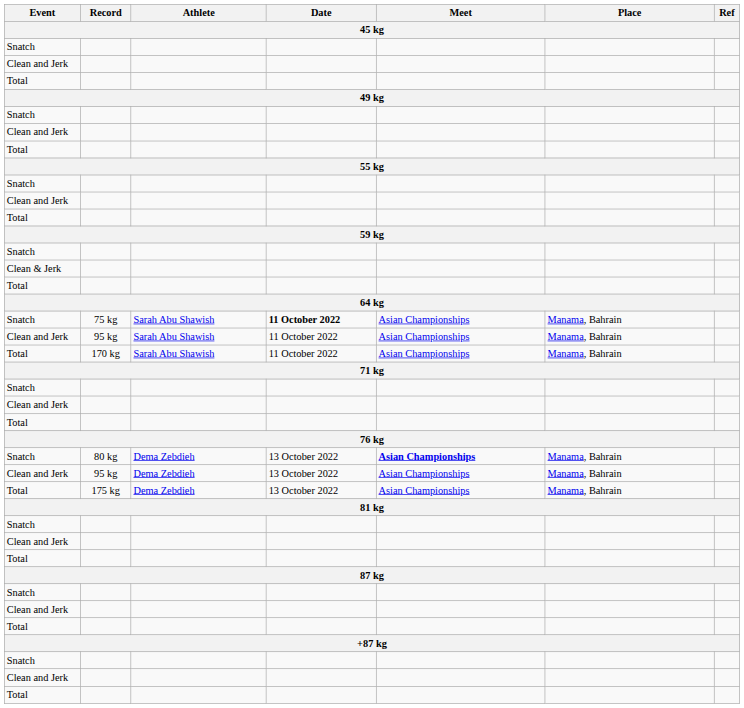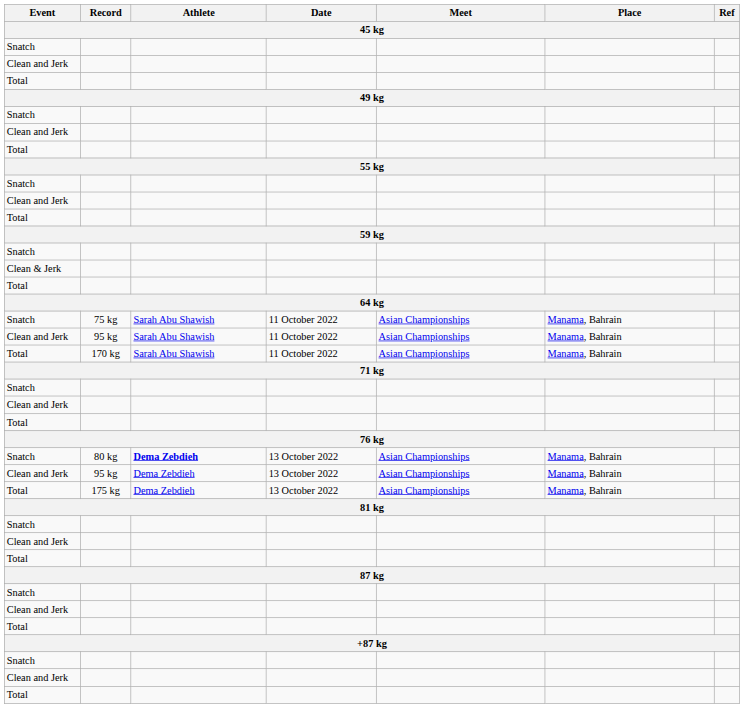75 kg | Date: bold -> normal
80 kg | Athlete: normal -> bold
80 kg | Meet: bold -> normal
